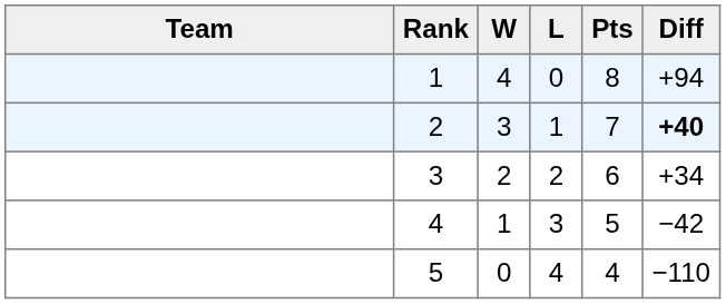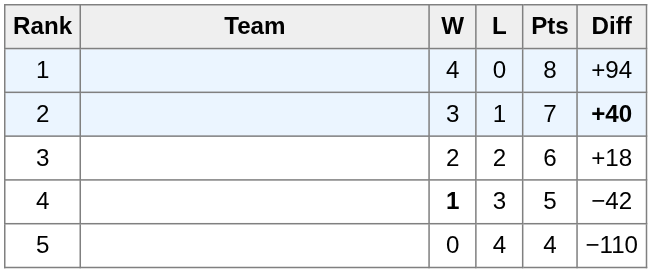columns swapped: Rank <-> Team
row 4 | Diff: +34 -> +18
row 5 | W: normal -> bold
